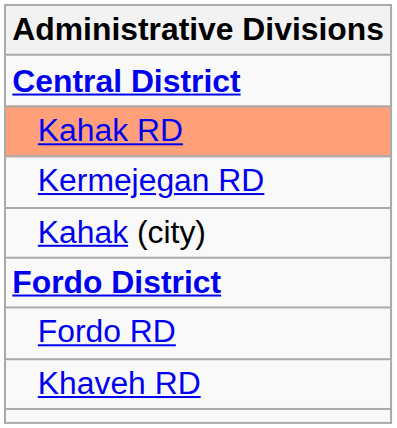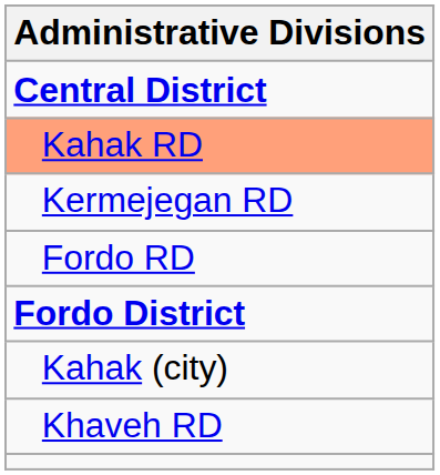row 5 | column 1: Kahak (city) -> Fordo RD
row 7 | column 1: Fordo RD -> Kahak (city)
